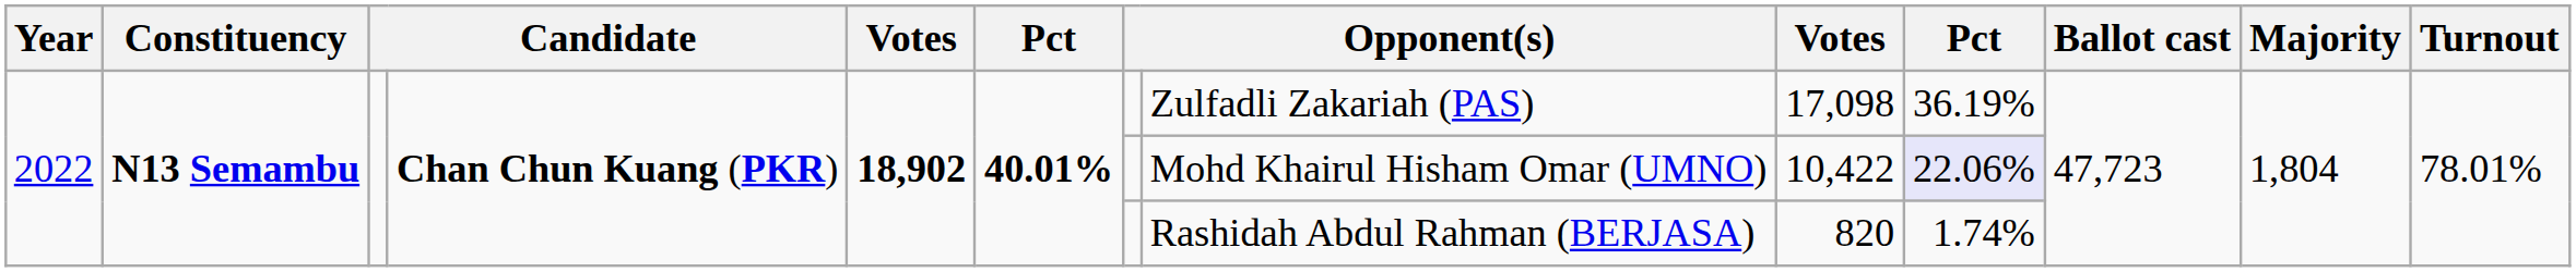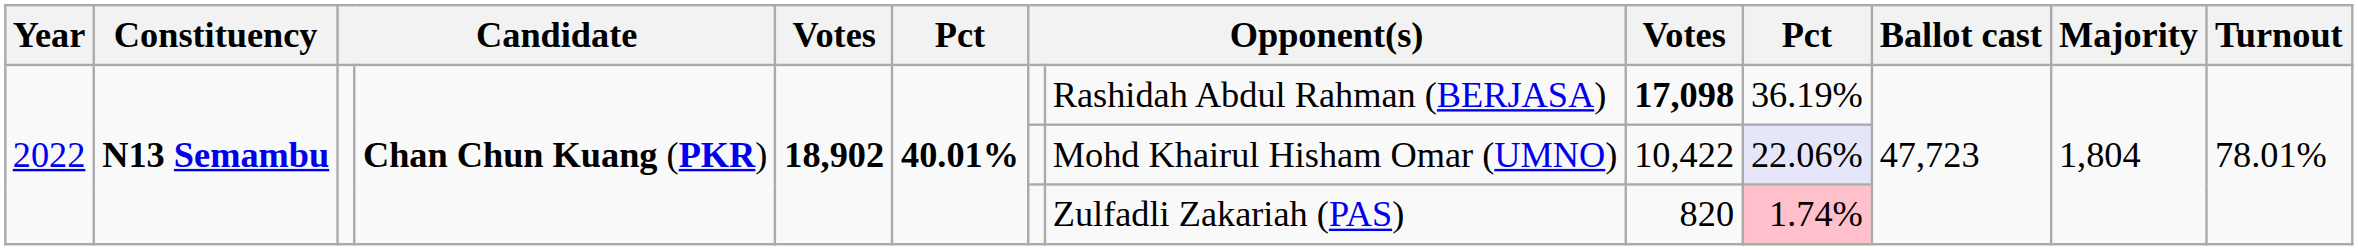row 2 | column 8: Zulfadli Zakariah (PAS) -> Rashidah Abdul Rahman (BERJASA)
row 2 | column 9: normal -> bold
row 4 | column 8: Rashidah Abdul Rahman (BERJASA) -> Zulfadli Zakariah (PAS)
row 4 | column 10: no background -> pink background
